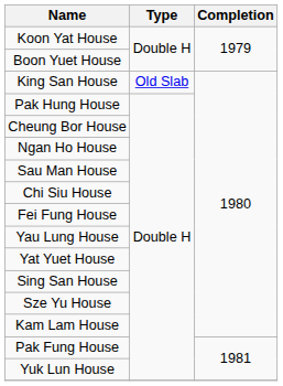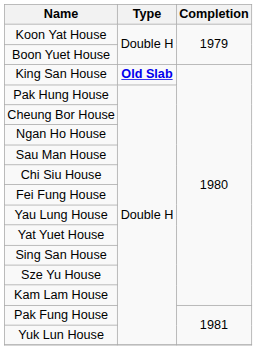King San House | Type: normal -> bold
